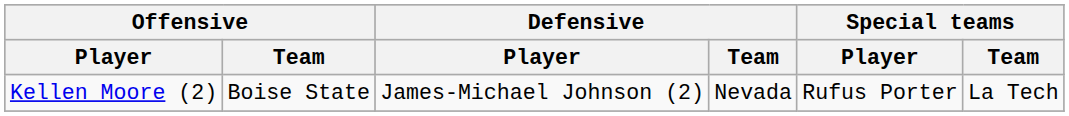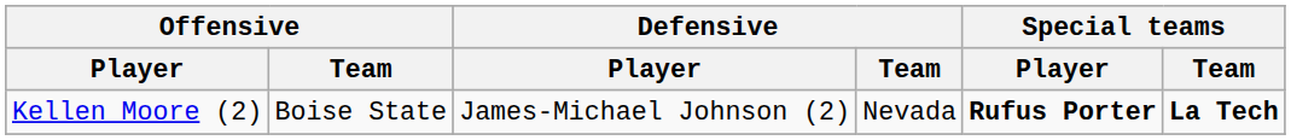Kellen Moore (2) | Special teams / Player: normal -> bold
Kellen Moore (2) | Special teams / Team: normal -> bold
